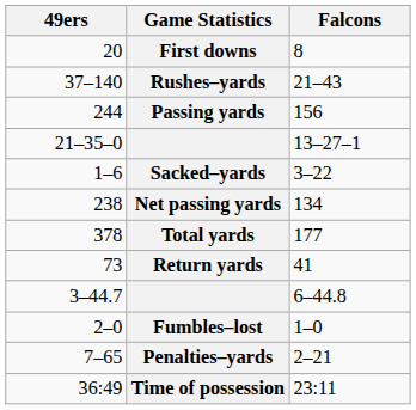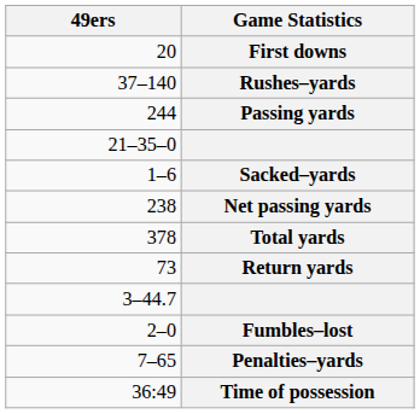- column: Falcons | 8 | 21–43 | 156 | 13–27–1 | 3–22 | 134 | 177 | 41 | 6–44.8 | 1–0 | 2–21 | 23:11
